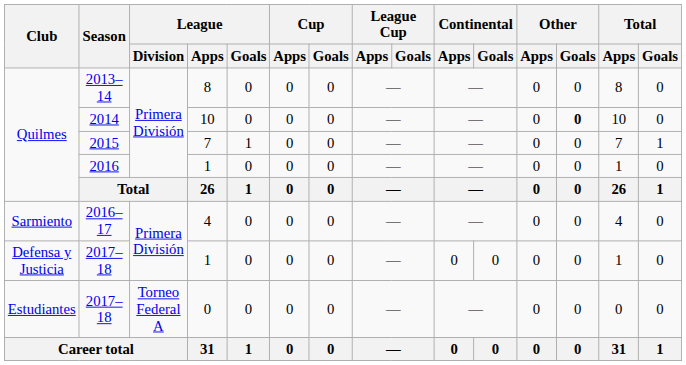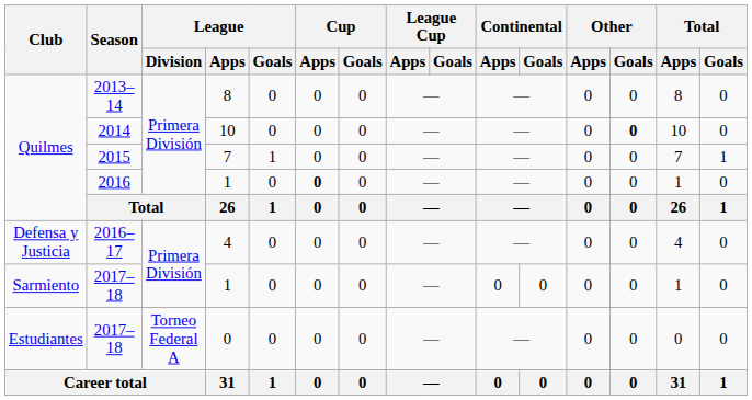2016 | Cup / Apps: normal -> bold
2016–17 | Club: Sarmiento -> Defensa y Justicia
2017–18 / 1 | Club: Defensa y Justicia -> Sarmiento
